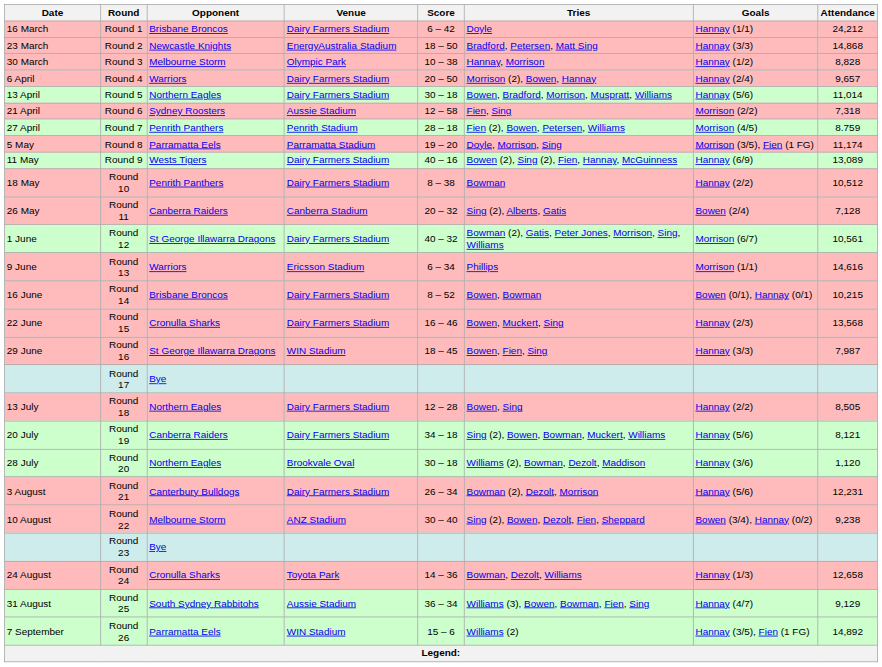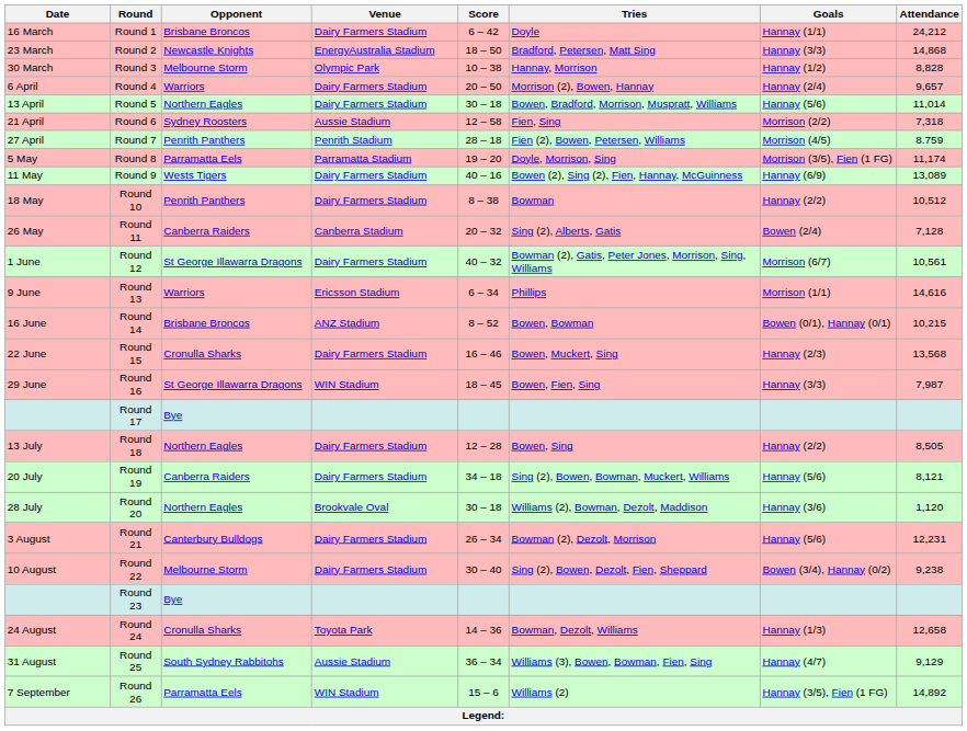Round 14 | Venue: Dairy Farmers Stadium -> ANZ Stadium
Round 22 | Venue: ANZ Stadium -> Dairy Farmers Stadium
